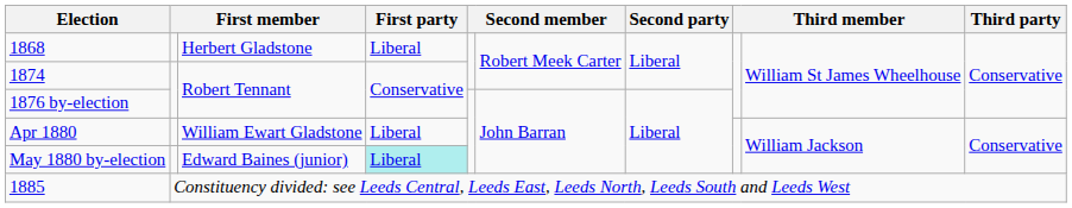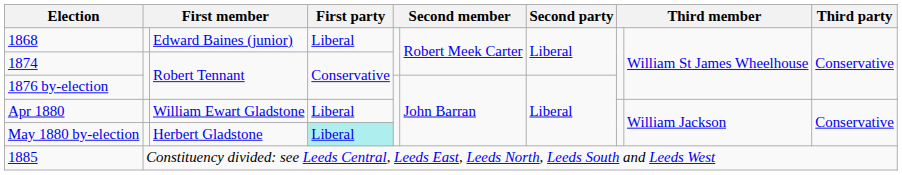1868 | column 3: Herbert Gladstone -> Edward Baines (junior)
May 1880 by-election | column 3: Edward Baines (junior) -> Herbert Gladstone
